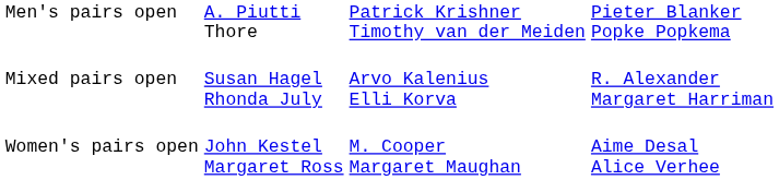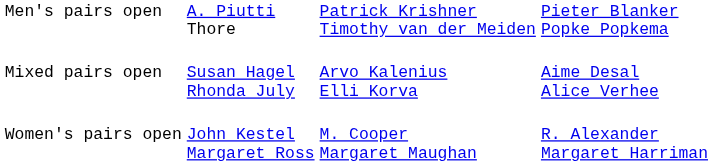Mixed pairs open | column 4: R. Alexander Margaret Harriman -> Aime Desal Alice Verhee
Women's pairs open | column 4: Aime Desal Alice Verhee -> R. Alexander Margaret Harriman
